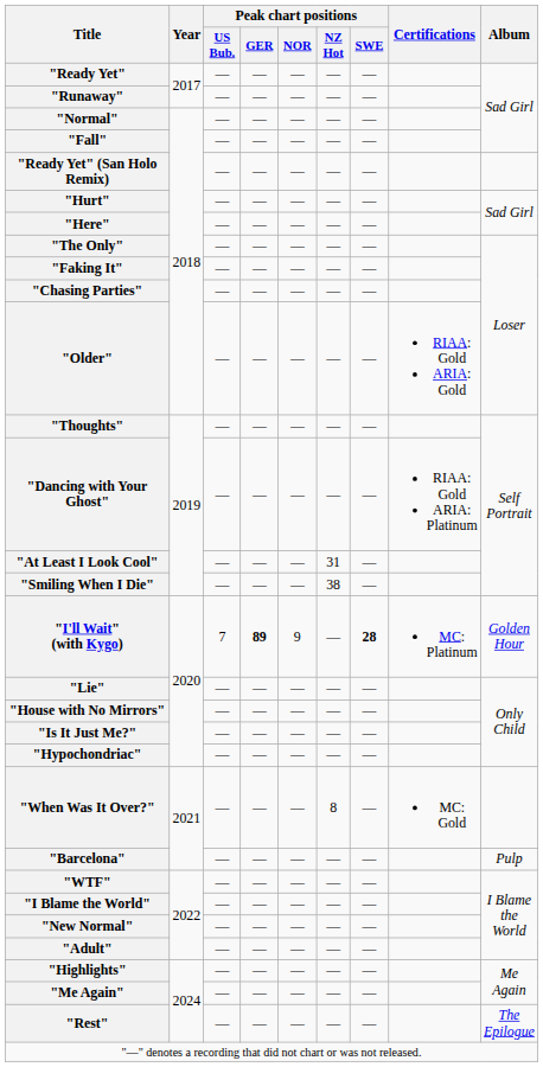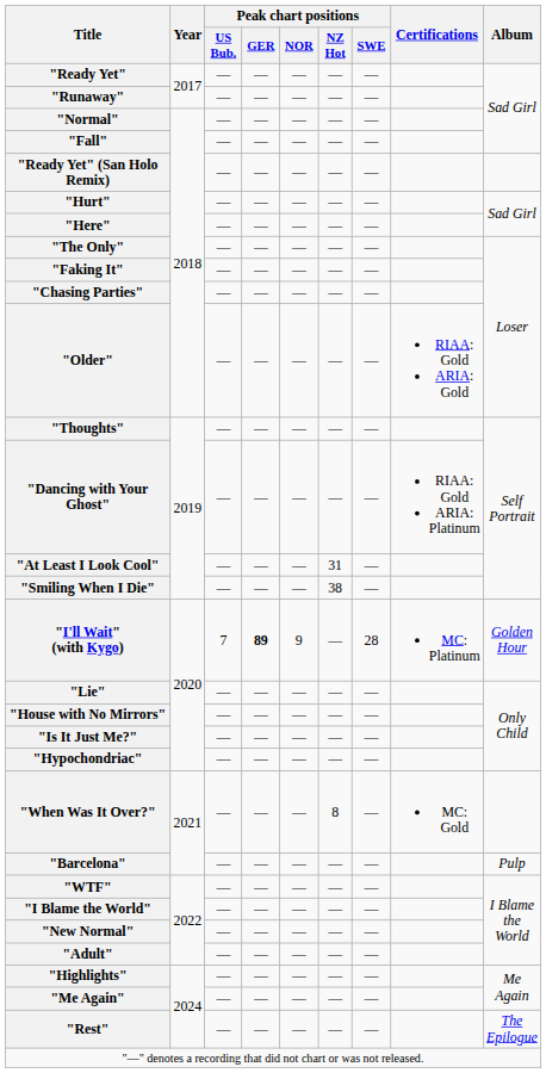"I'll Wait" (with Kygo) | Peak chart positions / SWE: bold -> normal
